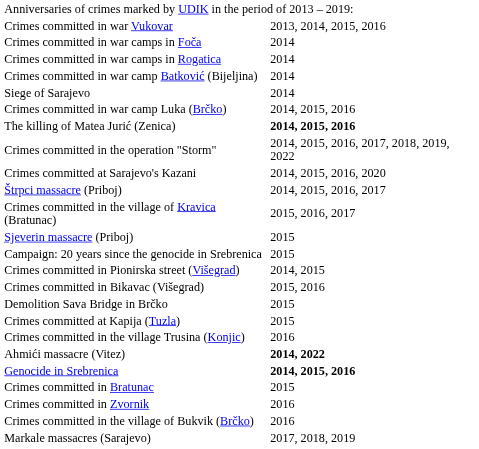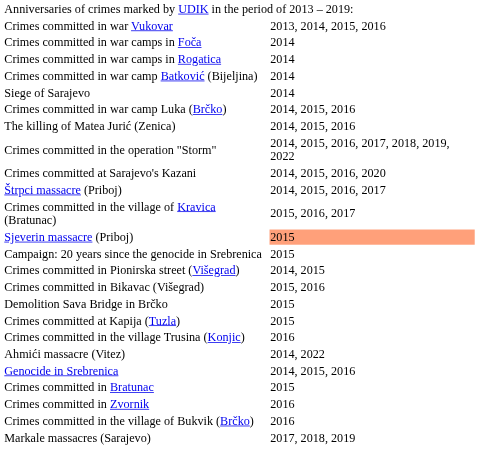The killing of Matea Jurić (Zenica) | column 2: bold -> normal
Sjeverin massacre (Priboj) | column 2: no background -> lightsalmon background
Ahmići massacre (Vitez) | column 2: bold -> normal
Genocide in Srebrenica | column 2: bold -> normal
